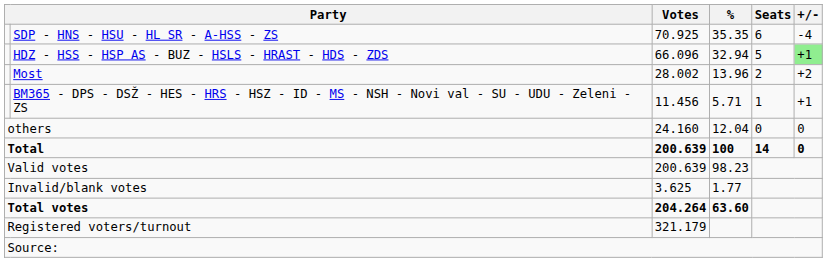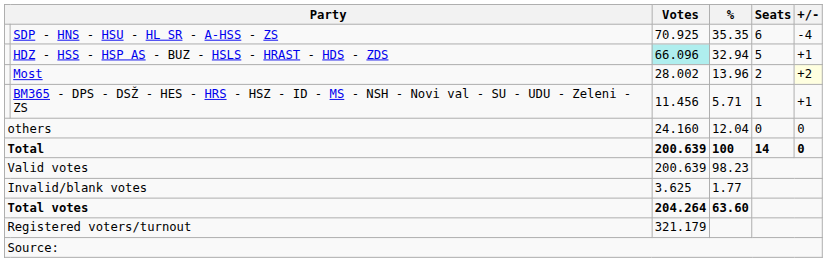HDZ - HSS - HSP AS - BUZ - HSLS - HRAST - HDS - ZDS | Votes: no background -> paleturquoise background
HDZ - HSS - HSP AS - BUZ - HSLS - HRAST - HDS - ZDS | +/-: lightgreen background -> no background
Most | +/-: no background -> lightyellow background
